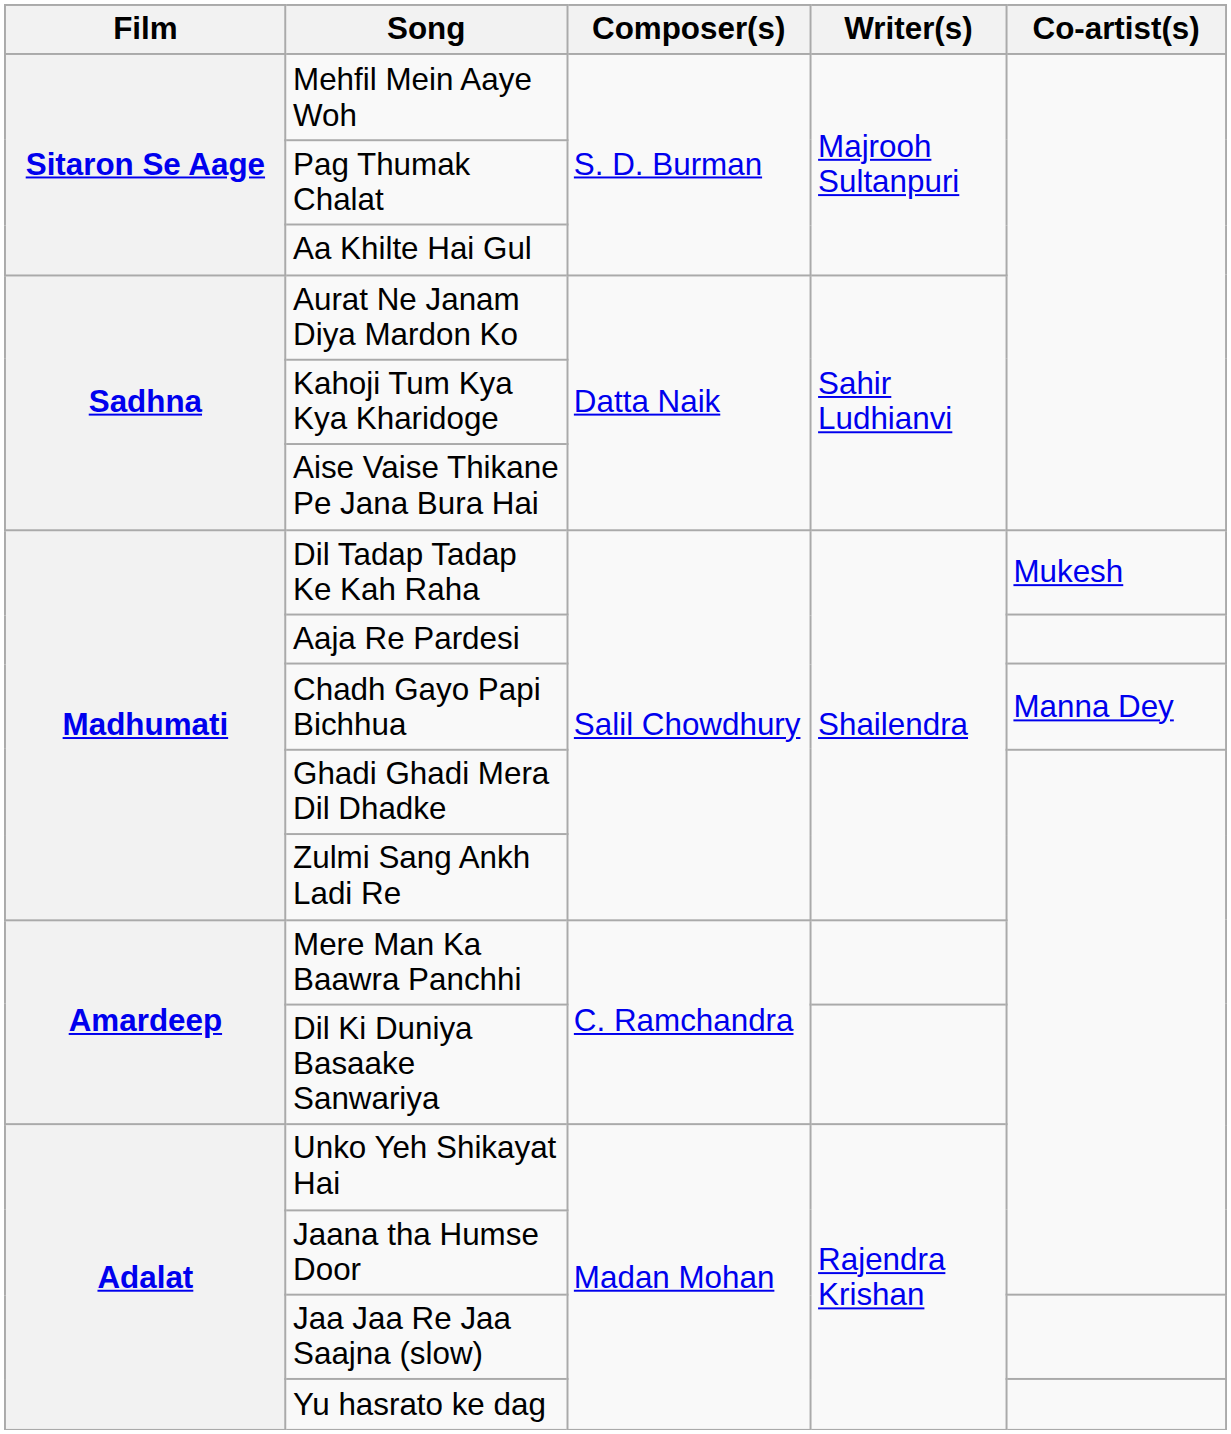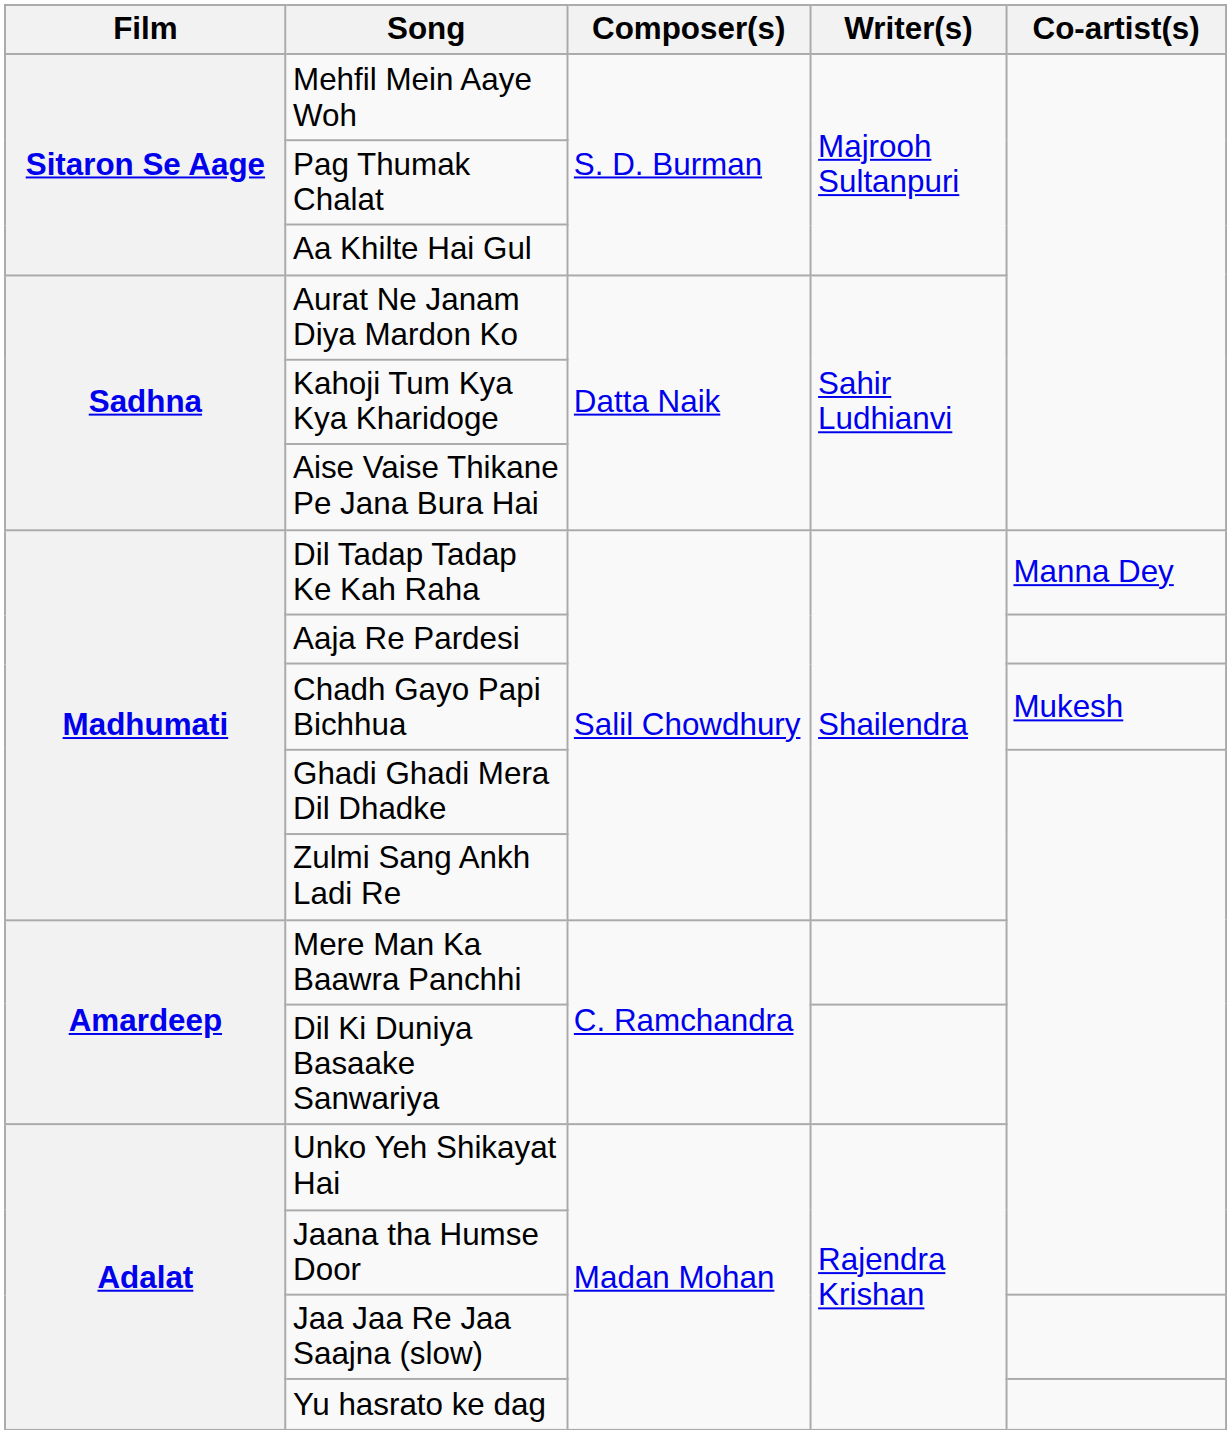Dil Tadap Tadap Ke Kah Raha | Co-artist(s): Mukesh -> Manna Dey
Chadh Gayo Papi Bichhua | Co-artist(s): Manna Dey -> Mukesh
